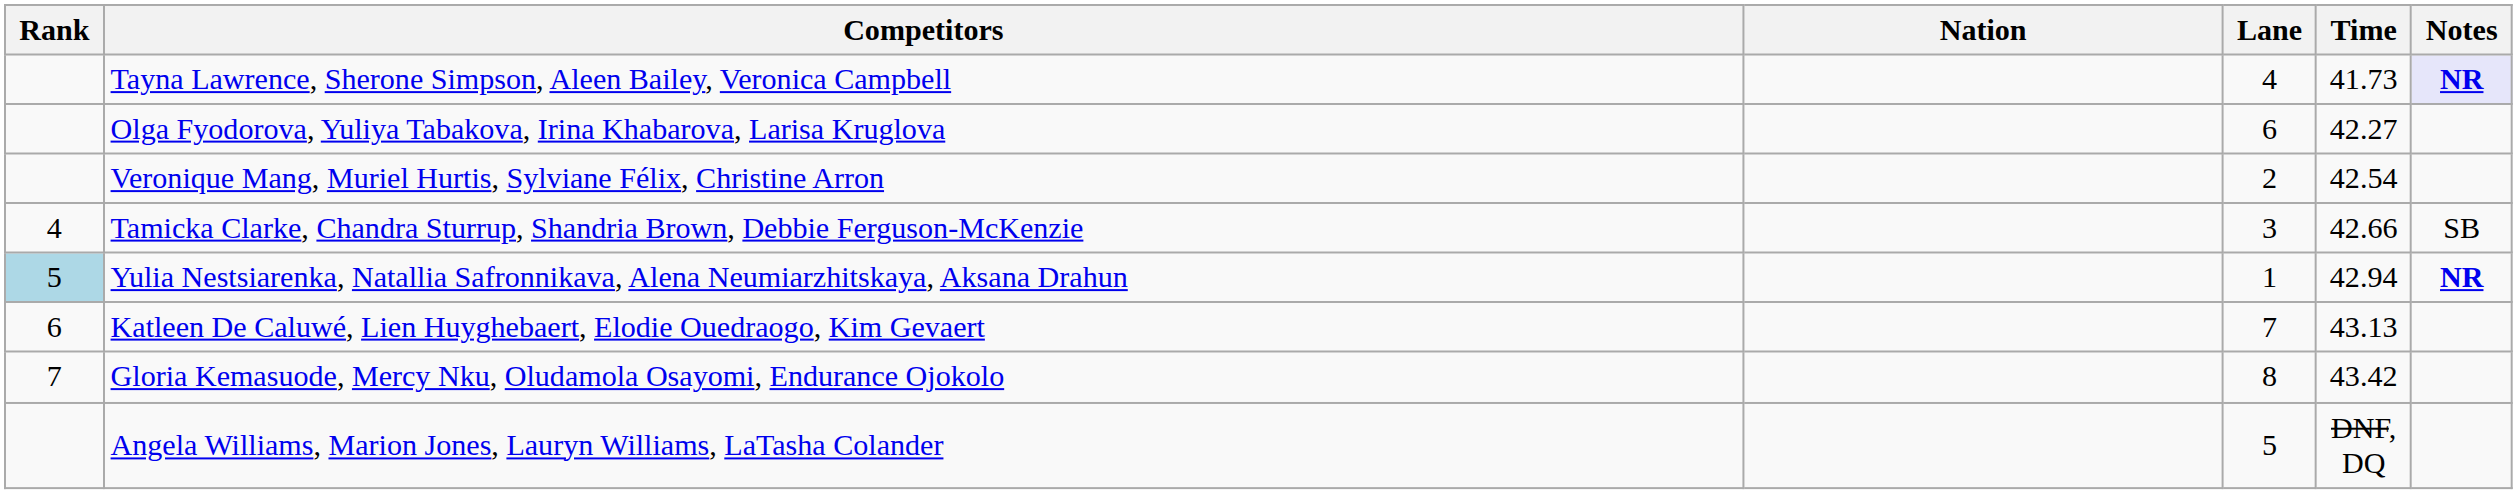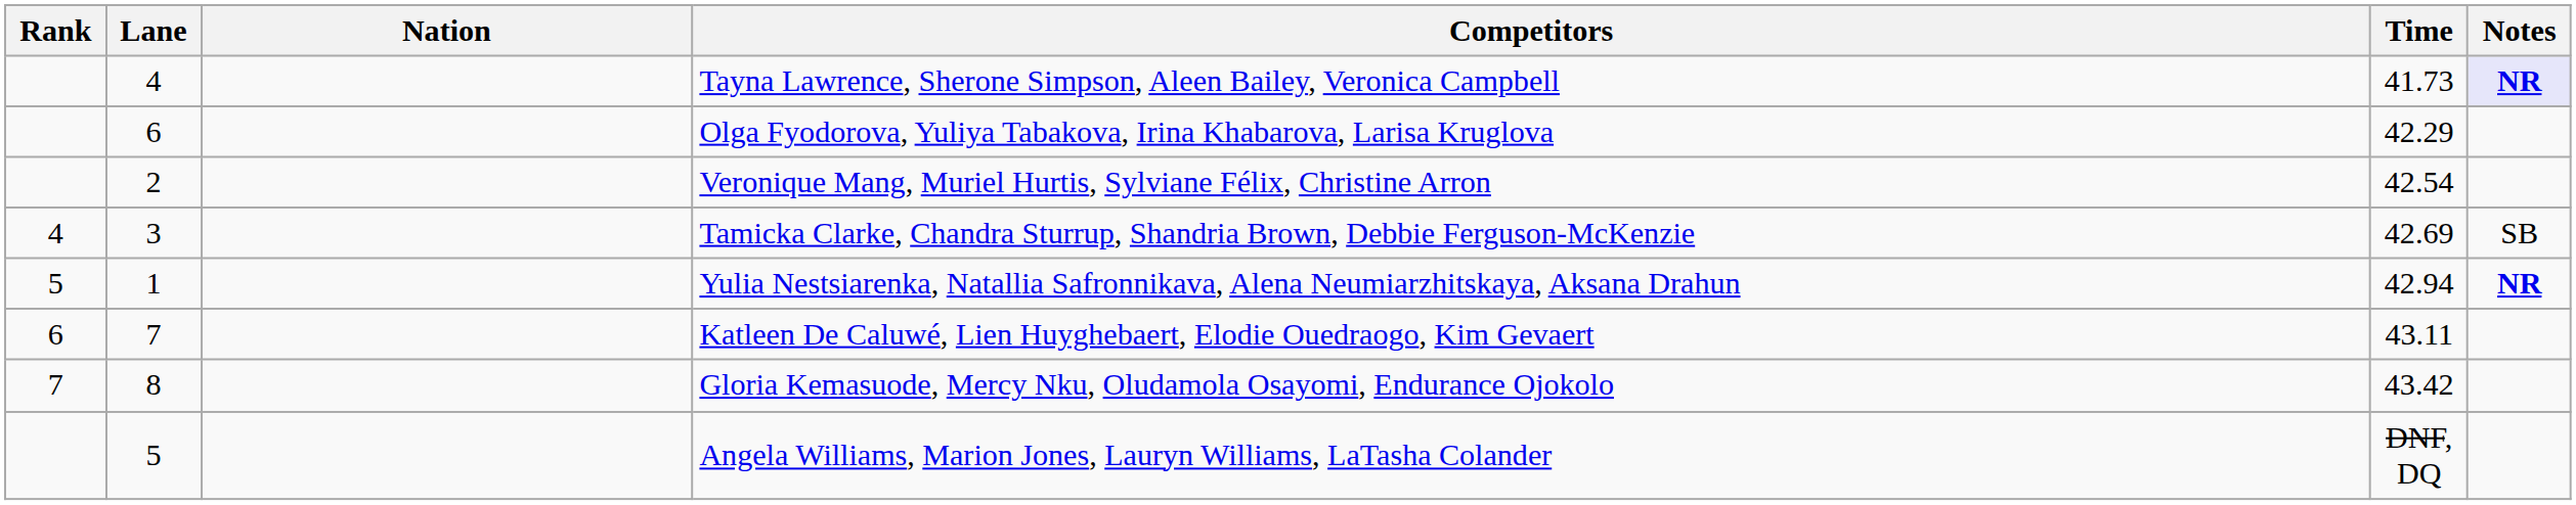columns swapped: Lane <-> Competitors
row 3 | Time: 42.27 -> 42.29
row 5 | Time: 42.66 -> 42.69
row 6 | Rank: lightblue background -> no background
row 7 | Time: 43.13 -> 43.11
